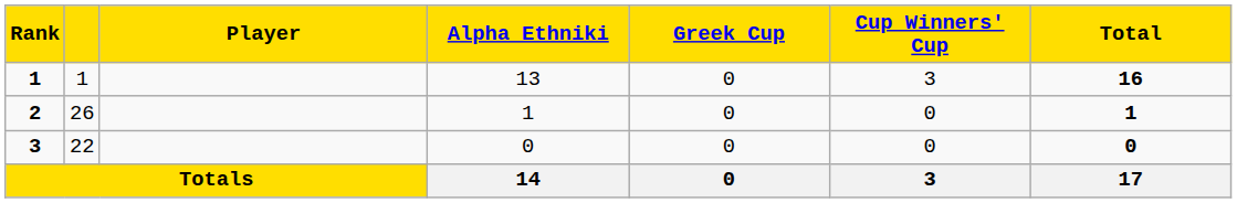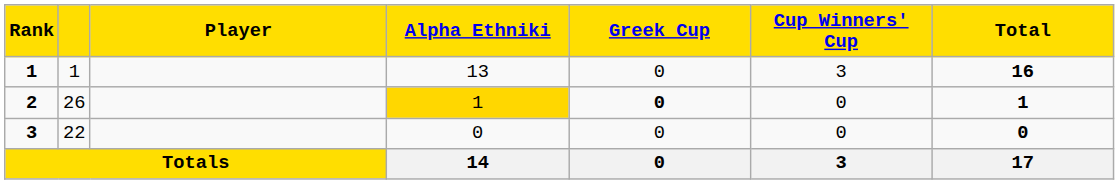2 | Alpha Ethniki: no background -> gold background
2 | Greek Cup: normal -> bold
